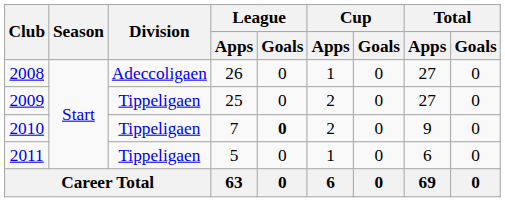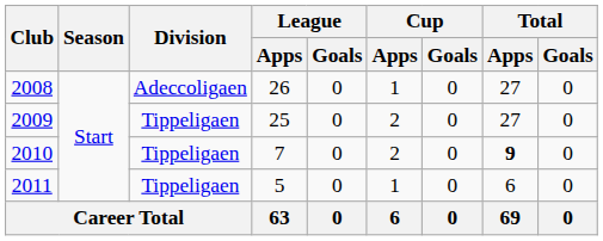2010 | League / Goals: bold -> normal
2010 | Total / Apps: normal -> bold
